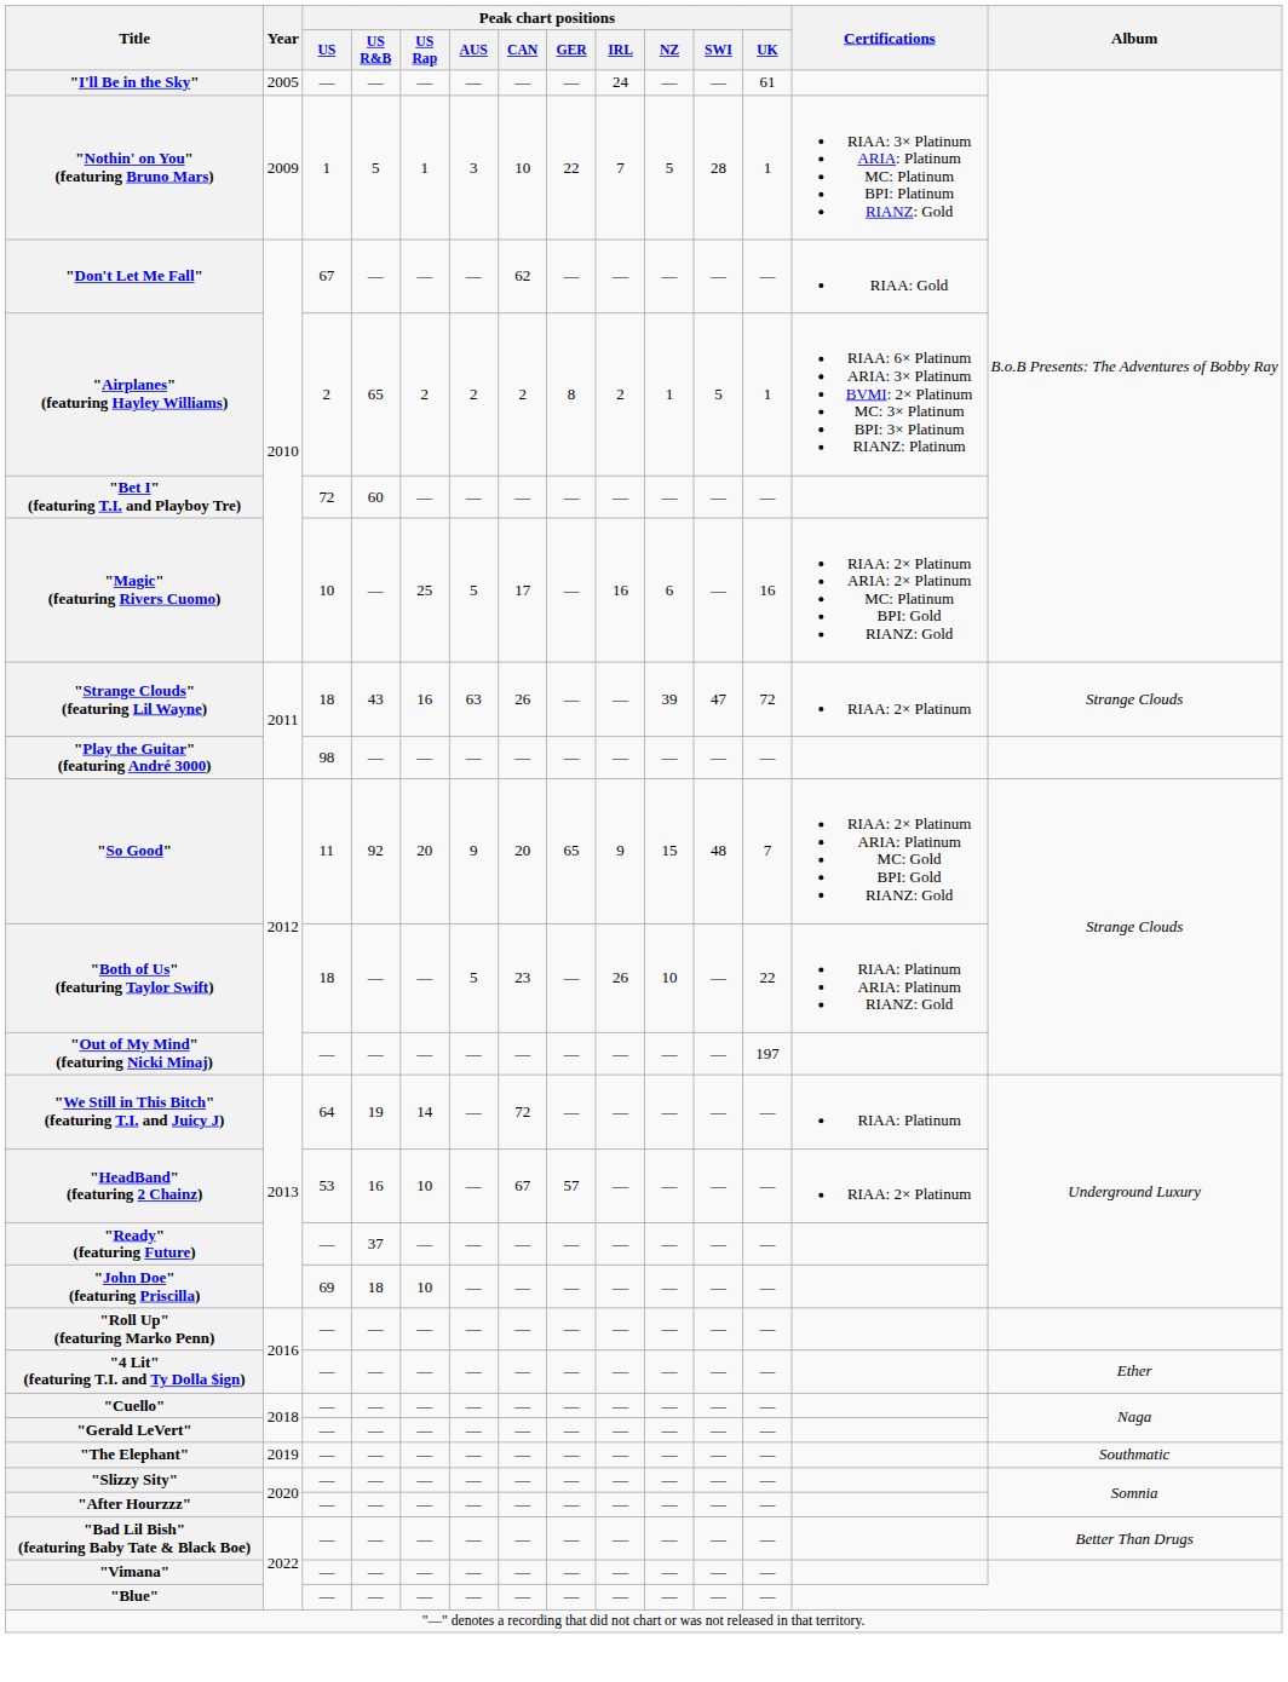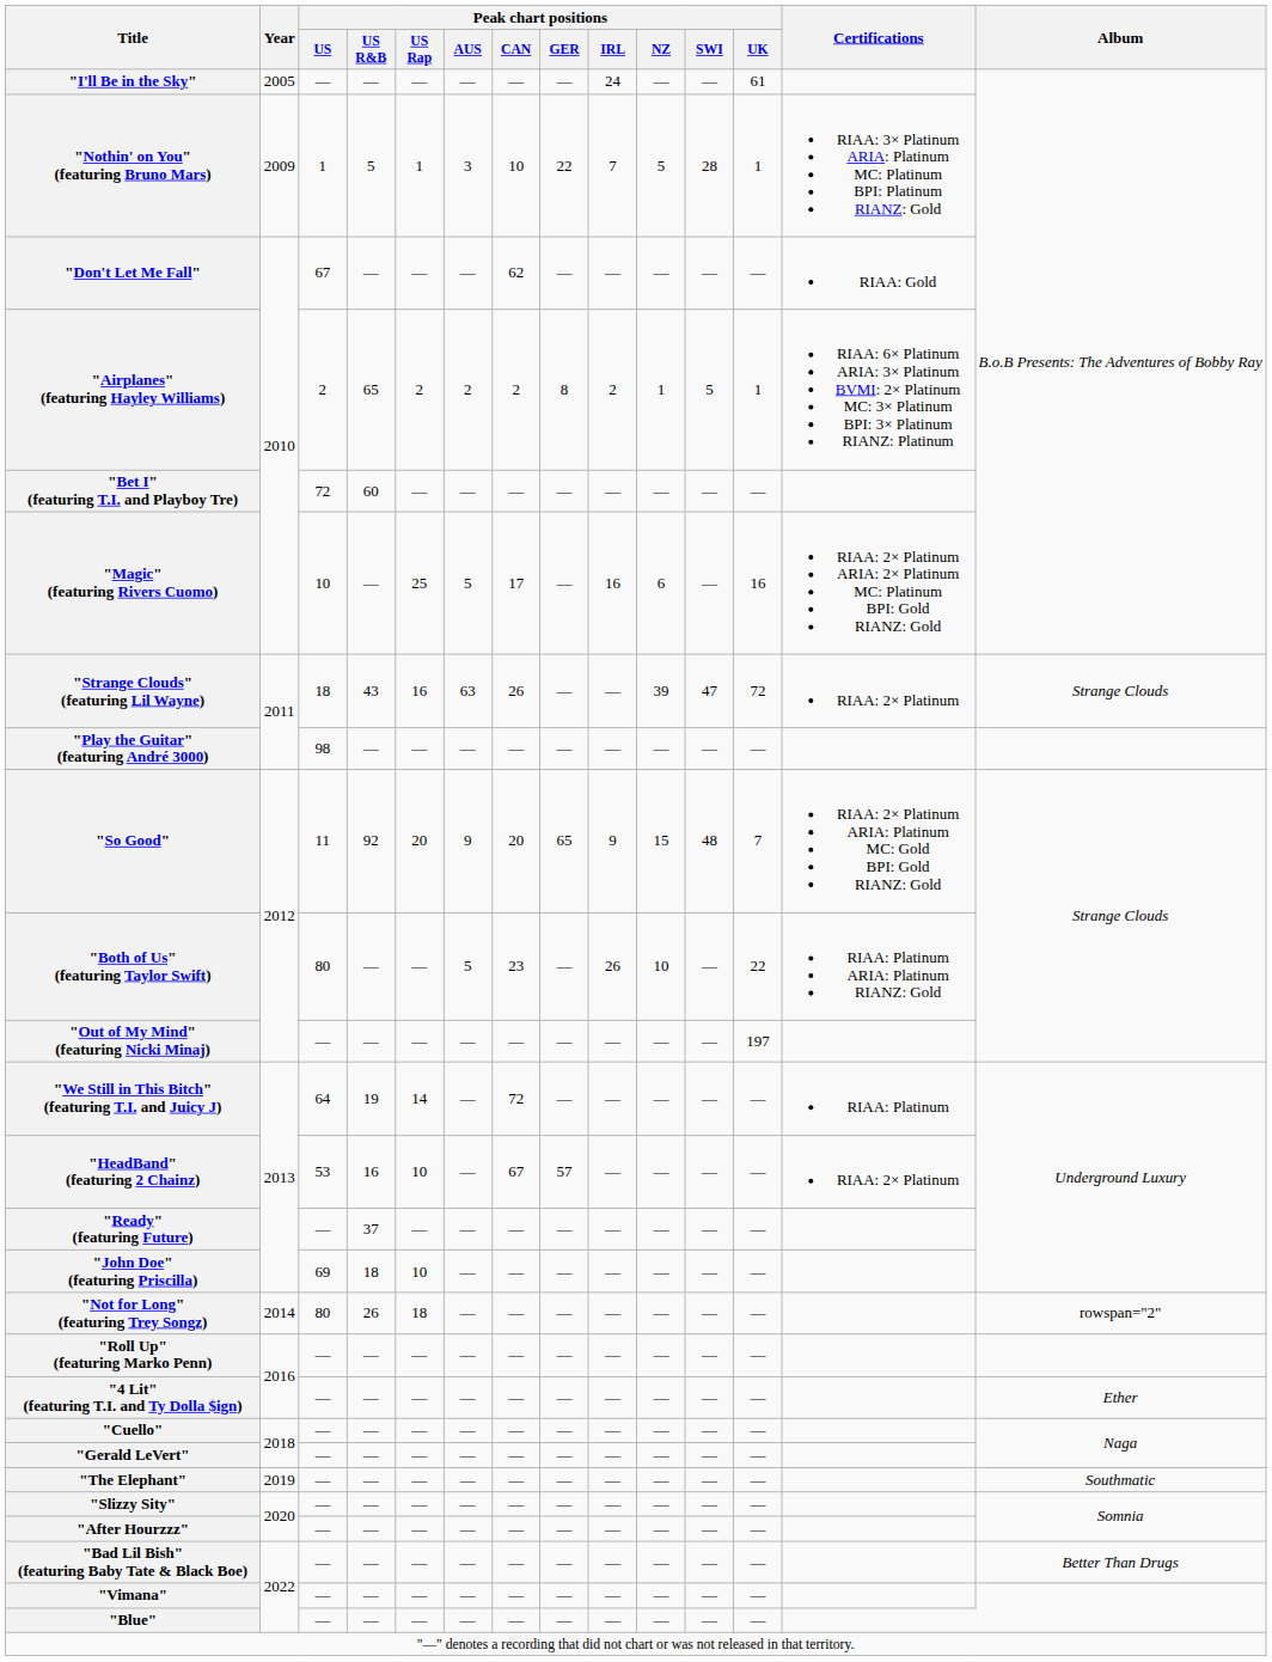"Both of Us" (featuring Taylor Swift) | Peak chart positions / US: 18 -> 80
+ row: "Not for Long" (featuring Trey Songz) | 2014 | 80 | 26 | 18 | — | — | — | — | — | — | — | rowspan="2"
